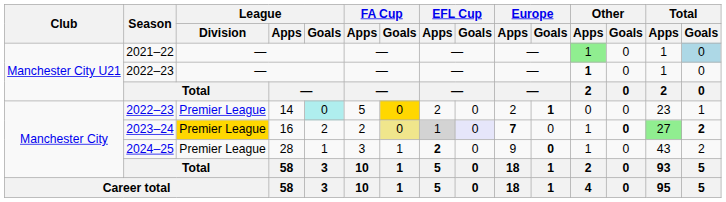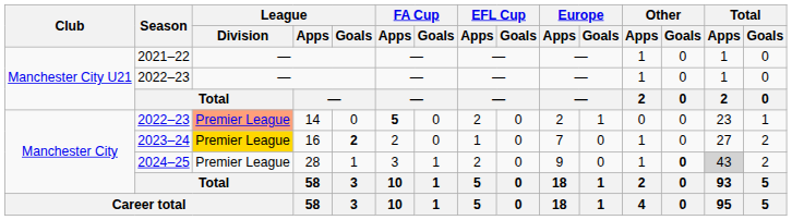2021–22 | Other / Apps: lightgreen background -> no background
2021–22 | Total / Goals: lightblue background -> no background
2022–23 / — | Other / Apps: bold -> normal
2022–23 / 14 | League / Division: no background -> lightsalmon background
2022–23 / 14 | League / Goals: paleturquoise background -> no background
2022–23 / 14 | FA Cup / Apps: normal -> bold
2022–23 / 14 | FA Cup / Goals: gold background -> no background
2022–23 / 14 | Europe / Goals: bold -> normal
2023–24 | League / Goals: normal -> bold
2023–24 | FA Cup / Goals: khaki background -> no background
2023–24 | EFL Cup / Apps: lightgrey background -> no background
2023–24 | EFL Cup / Goals: lavender background -> no background
2023–24 | Europe / Apps: bold -> normal
2023–24 | Other / Goals: bold -> normal
2023–24 | Total / Apps: lightgreen background -> no background
2023–24 | Total / Goals: bold -> normal
2024–25 | EFL Cup / Apps: bold -> normal
2024–25 | Europe / Goals: bold -> normal
2024–25 | Other / Goals: normal -> bold
2024–25 | Total / Apps: no background -> lightgrey background
